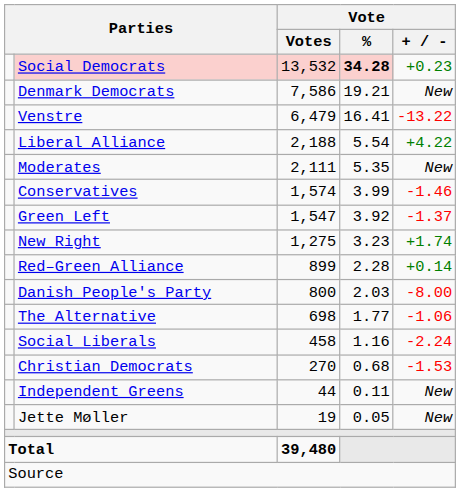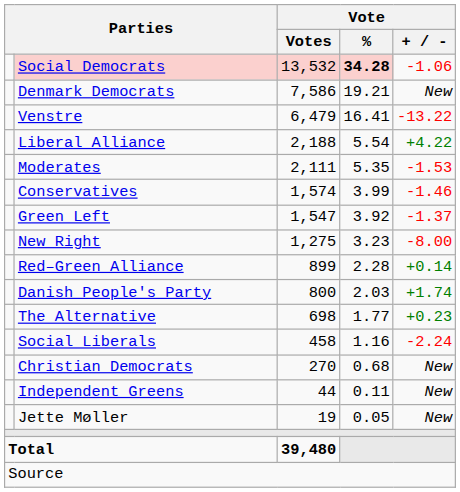Social Democrats | Vote / + / -: +0.23 -> -1.06
Moderates | Vote / + / -: New -> -1.53
New Right | Vote / + / -: +1.74 -> -8.00
Danish People's Party | Vote / + / -: -8.00 -> +1.74
The Alternative | Vote / + / -: -1.06 -> +0.23
Christian Democrats | Vote / + / -: -1.53 -> New
